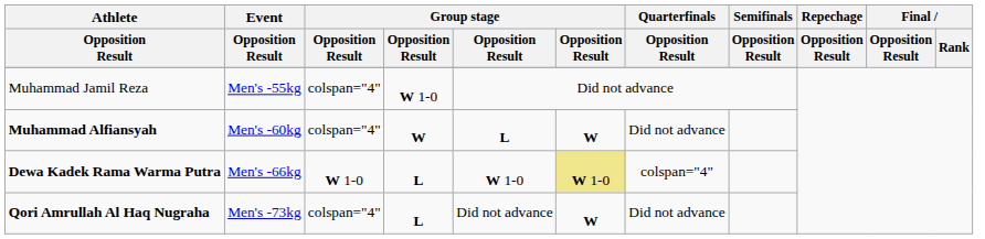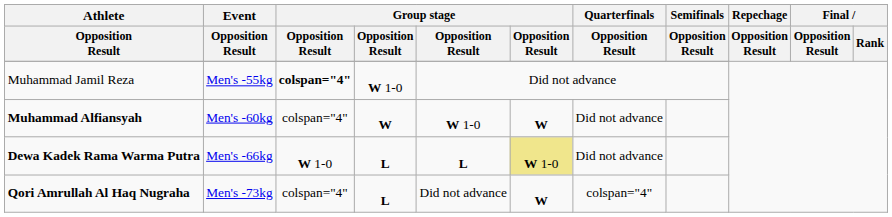Muhammad Jamil Reza | column 3: normal -> bold
Muhammad Alfiansyah | column 5: L -> W 1-0
Dewa Kadek Rama Warma Putra | column 5: W 1-0 -> L
Dewa Kadek Rama Warma Putra | Quarterfinals / Opposition Result: colspan="4" -> Did not advance
Qori Amrullah Al Haq Nugraha | Quarterfinals / Opposition Result: Did not advance -> colspan="4"
